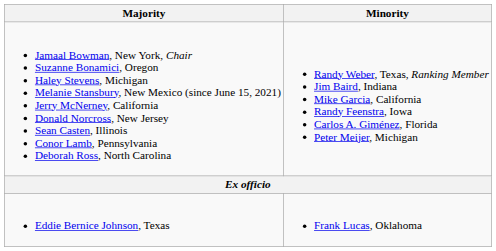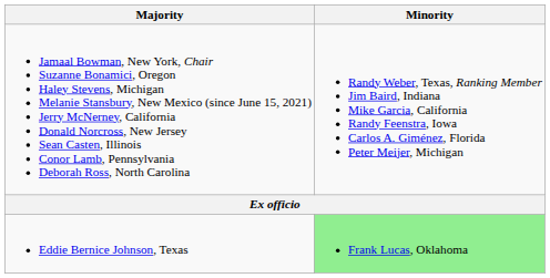Eddie Bernice Johnson, Texas | Minority: no background -> lightgreen background
